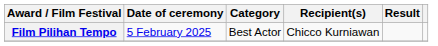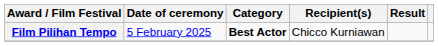Film Pilihan Tempo | Category: normal -> bold
